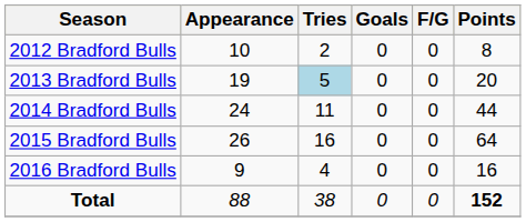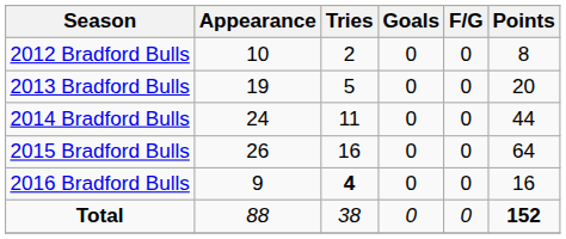2013 Bradford Bulls | Tries: lightblue background -> no background
2016 Bradford Bulls | Tries: normal -> bold
